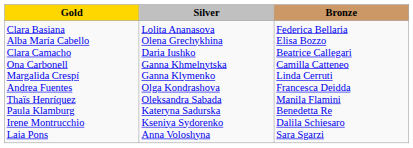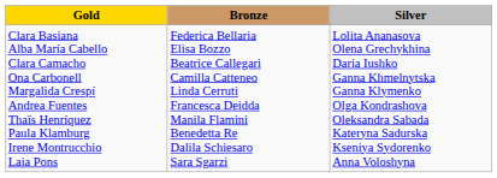columns swapped: Silver <-> Bronze
